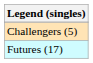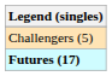row 3 | column 1: normal -> bold
